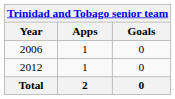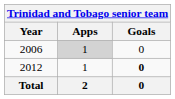2006 | Apps: no background -> lightgrey background
2012 | Goals: normal -> bold
